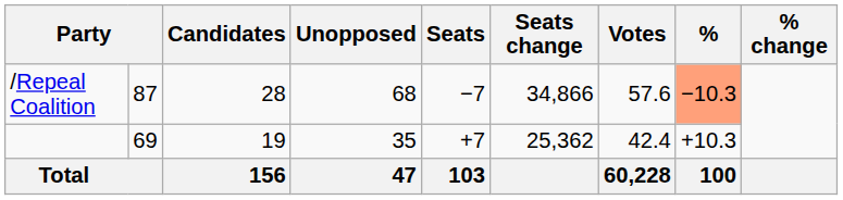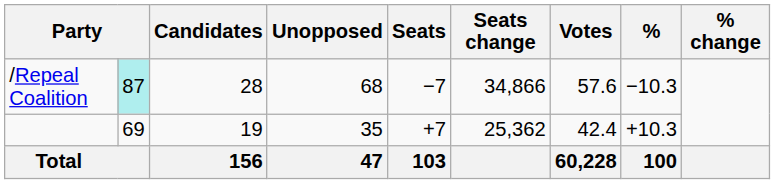/Repeal Coalition | column 2: no background -> paleturquoise background
/Repeal Coalition | %: lightsalmon background -> no background
